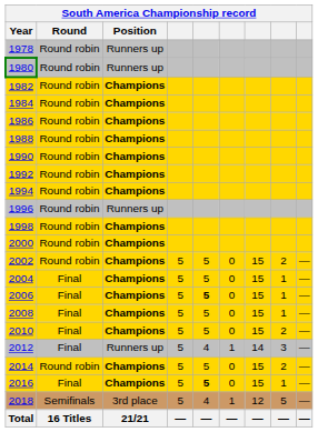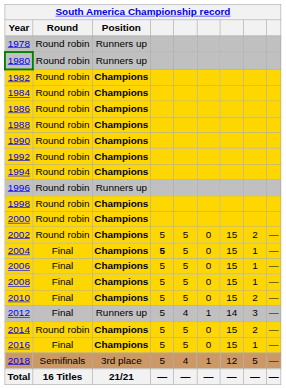2004 | column 4: normal -> bold
2006 | column 5: bold -> normal
2016 | column 5: bold -> normal
